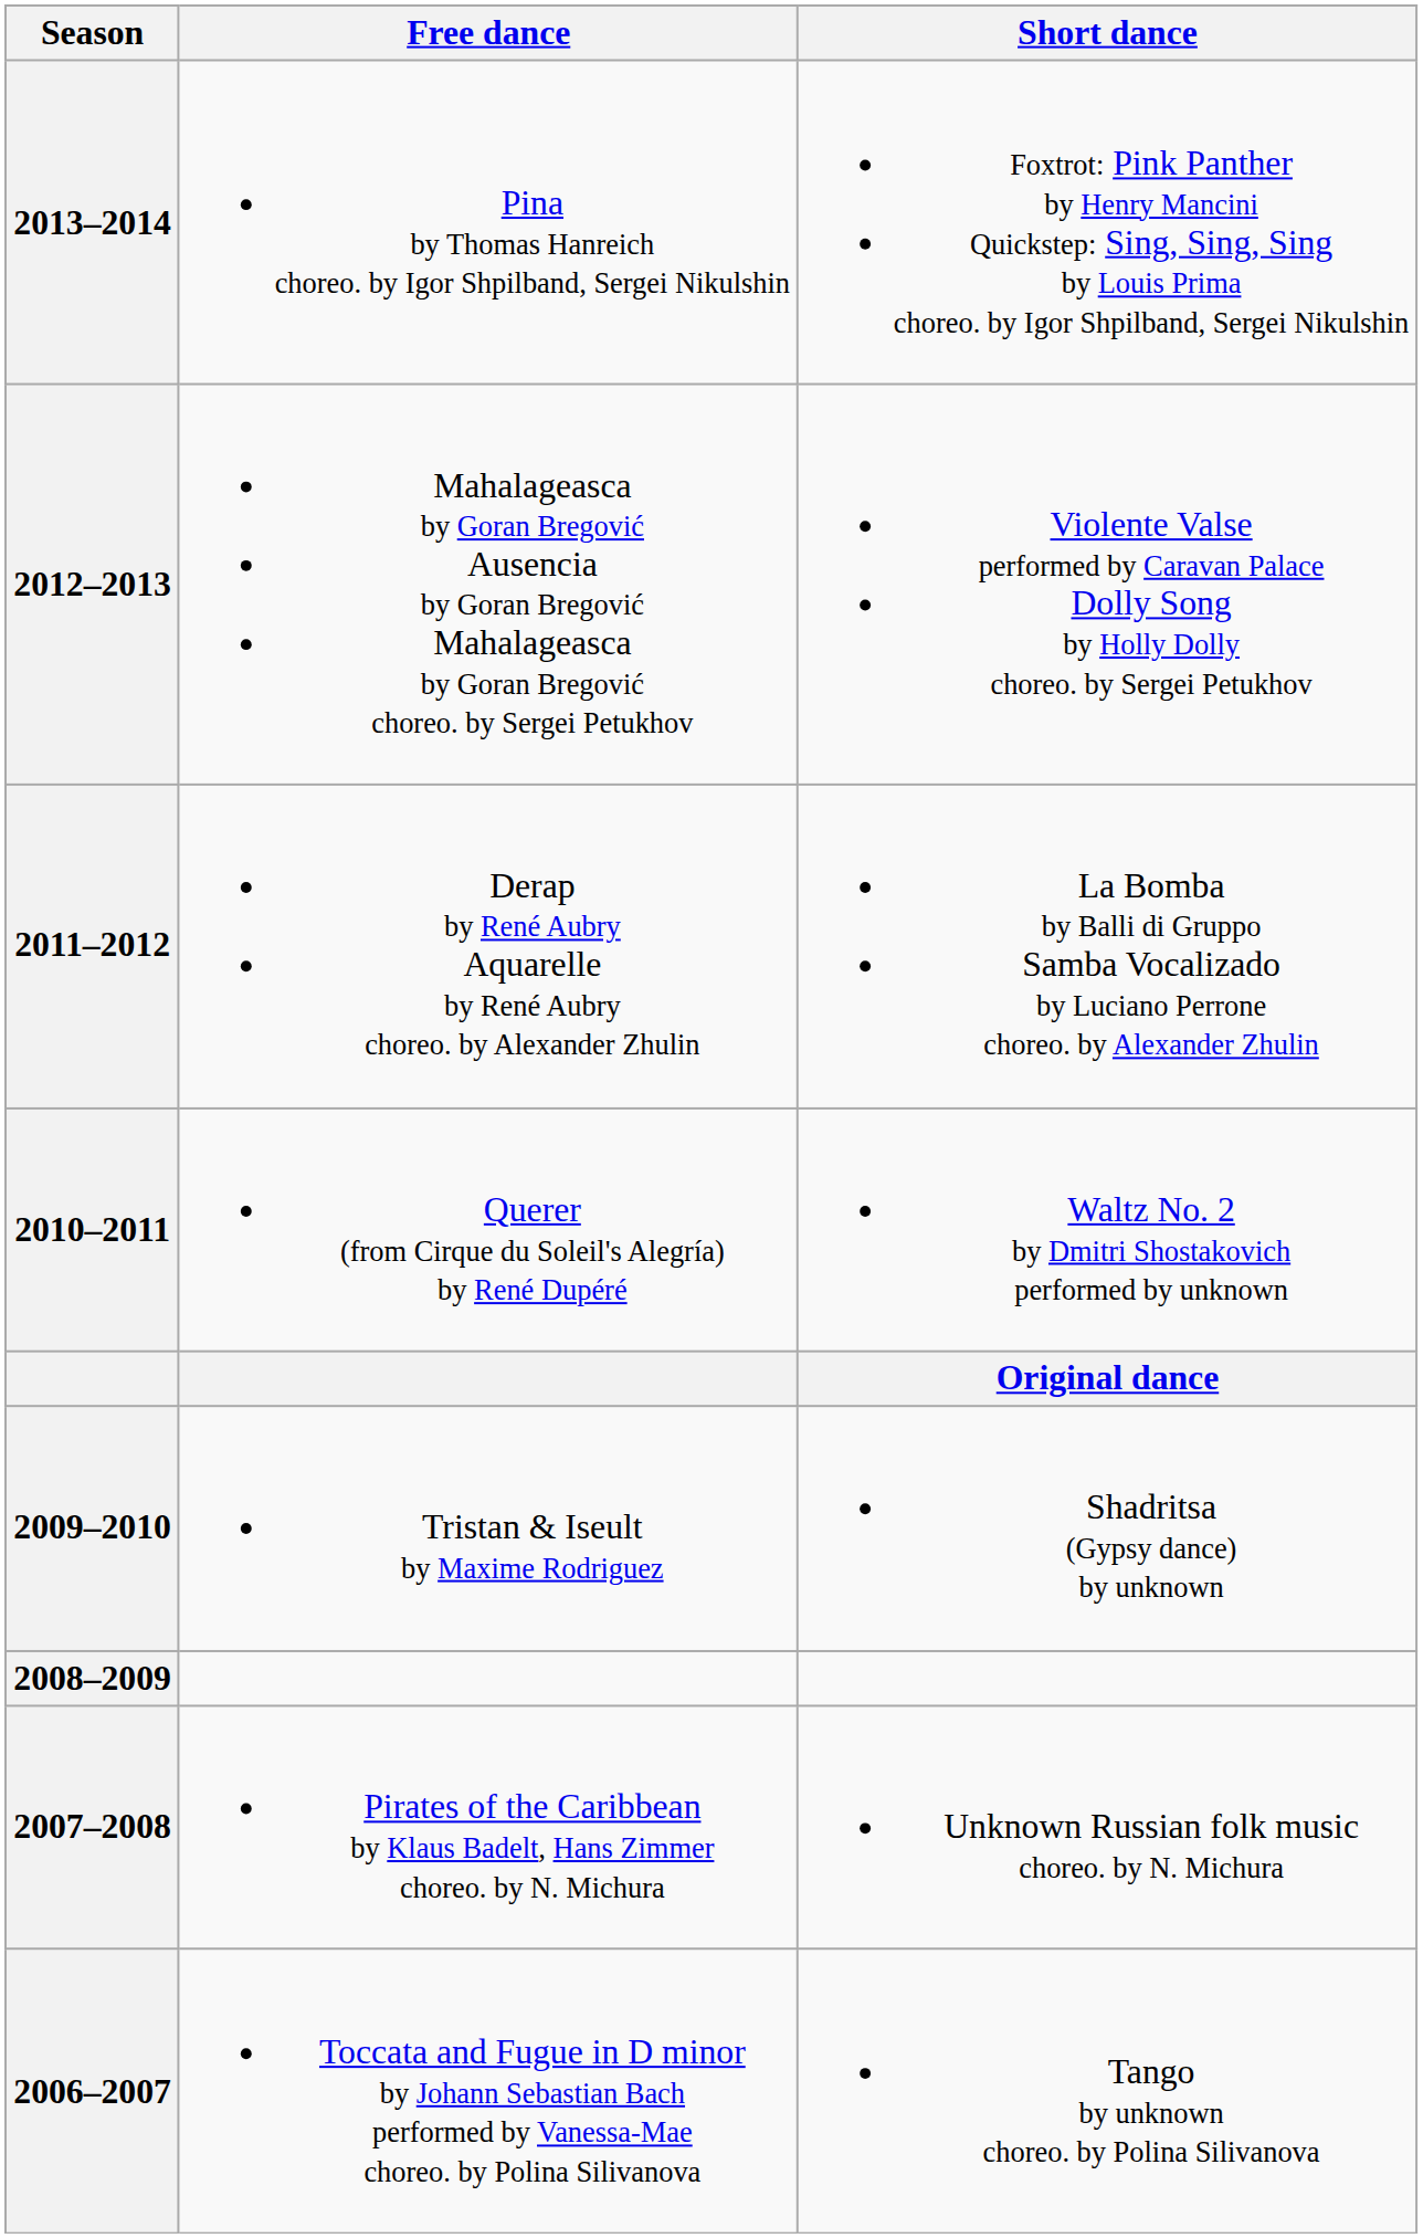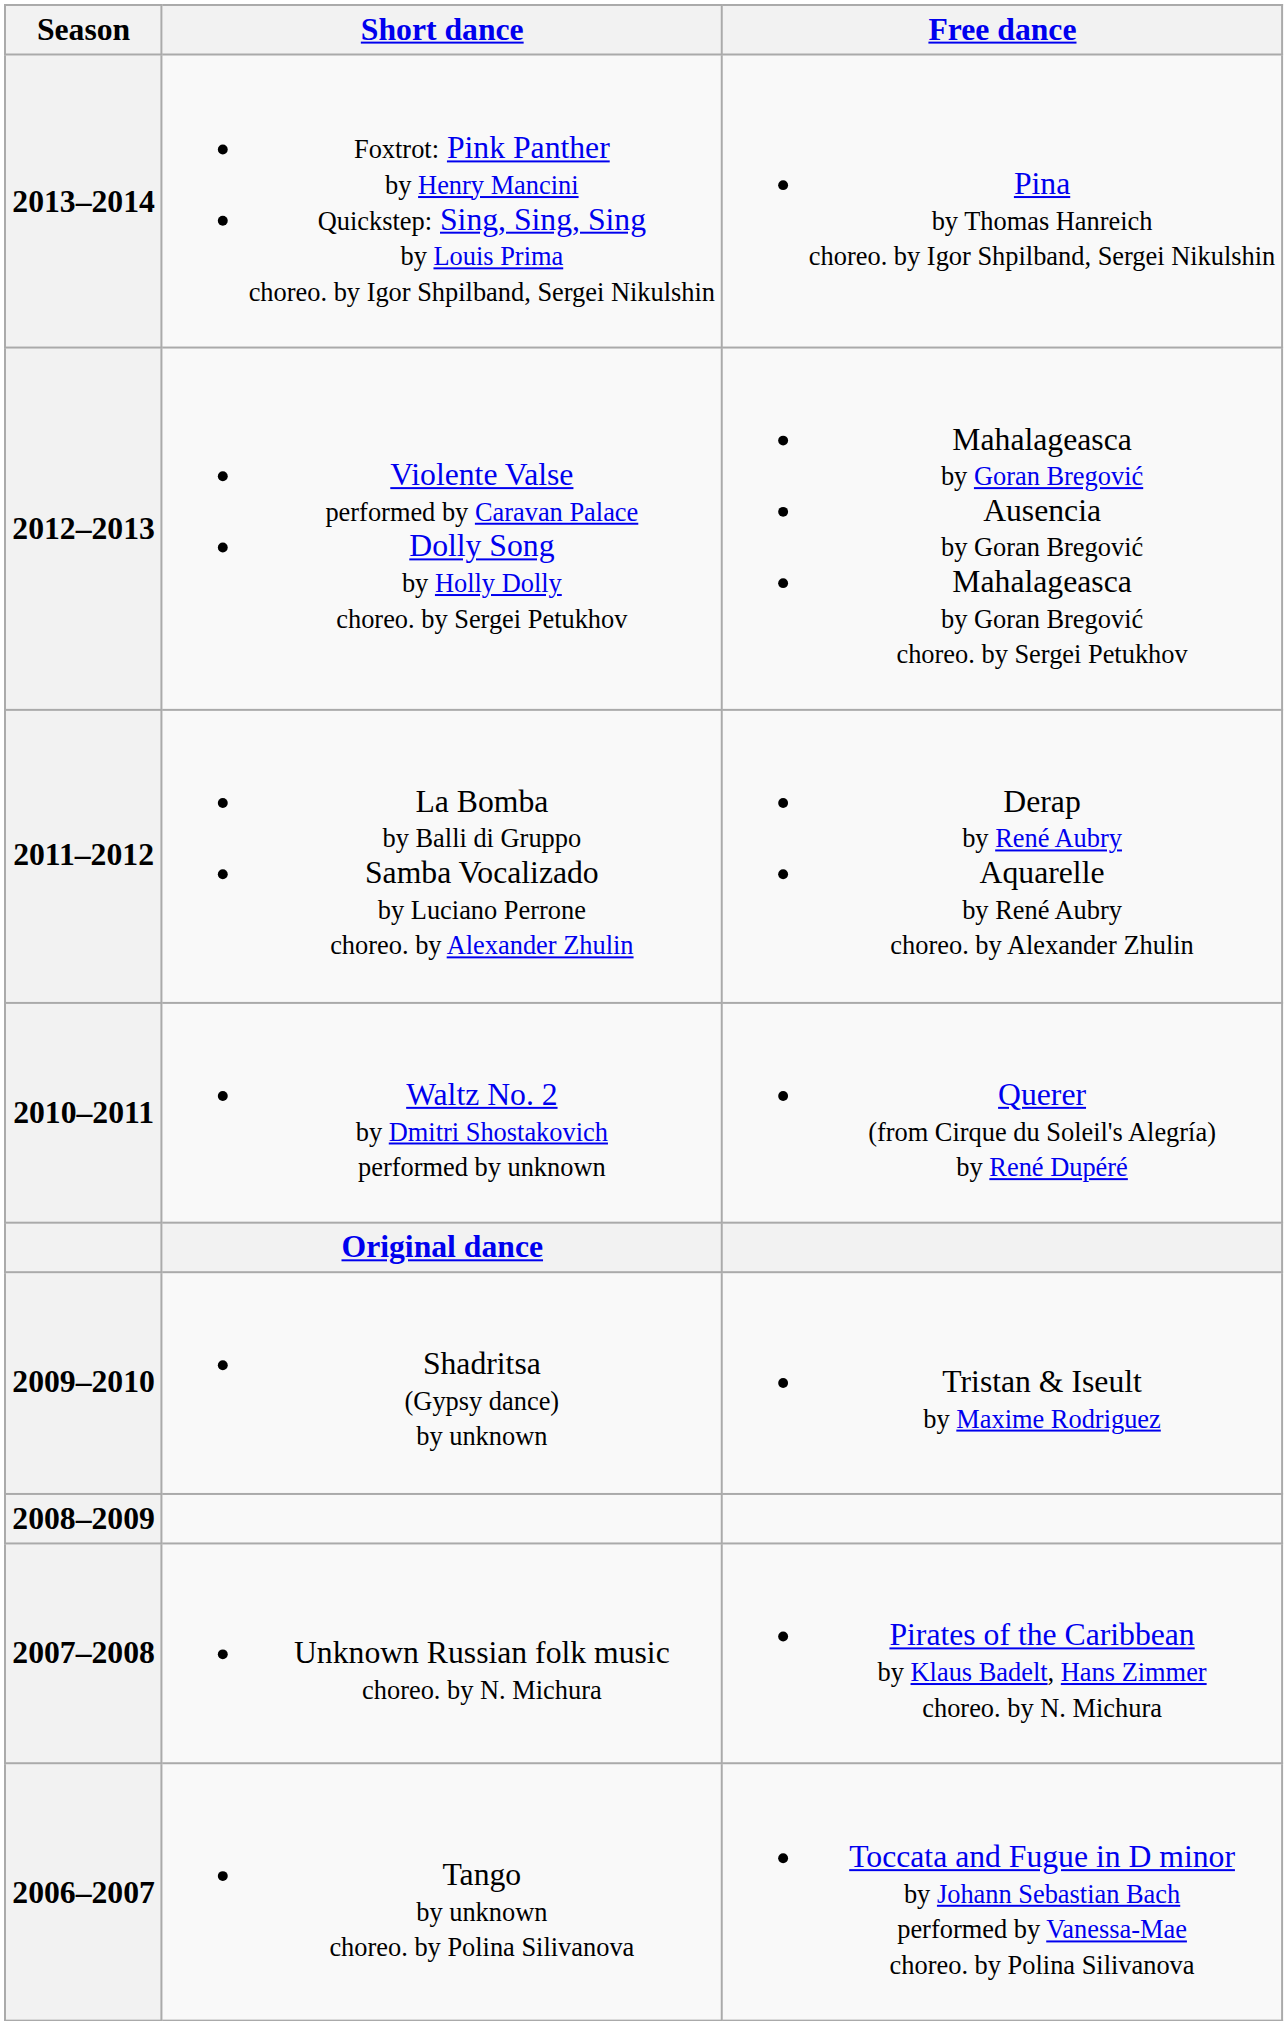columns swapped: Short dance <-> Free dance
